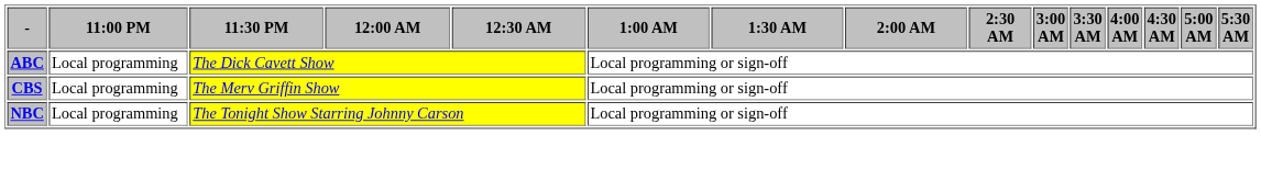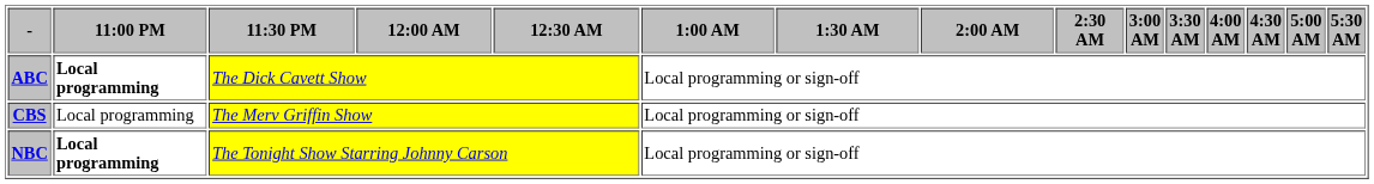ABC | 11:00 PM: normal -> bold
NBC | 11:00 PM: normal -> bold
